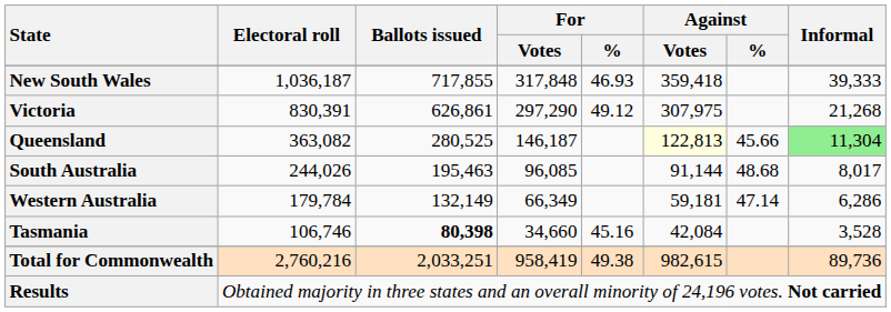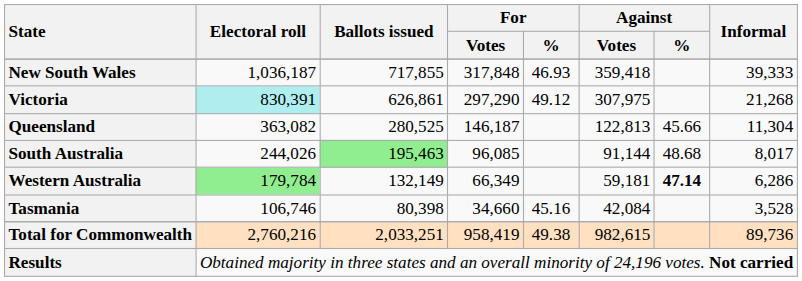Victoria | Electoral roll: no background -> paleturquoise background
Queensland | Against / Votes: lightyellow background -> no background
Queensland | Informal: lightgreen background -> no background
South Australia | Ballots issued: no background -> lightgreen background
Western Australia | Electoral roll: no background -> lightgreen background
Western Australia | Against / %: normal -> bold
Tasmania | Ballots issued: bold -> normal
